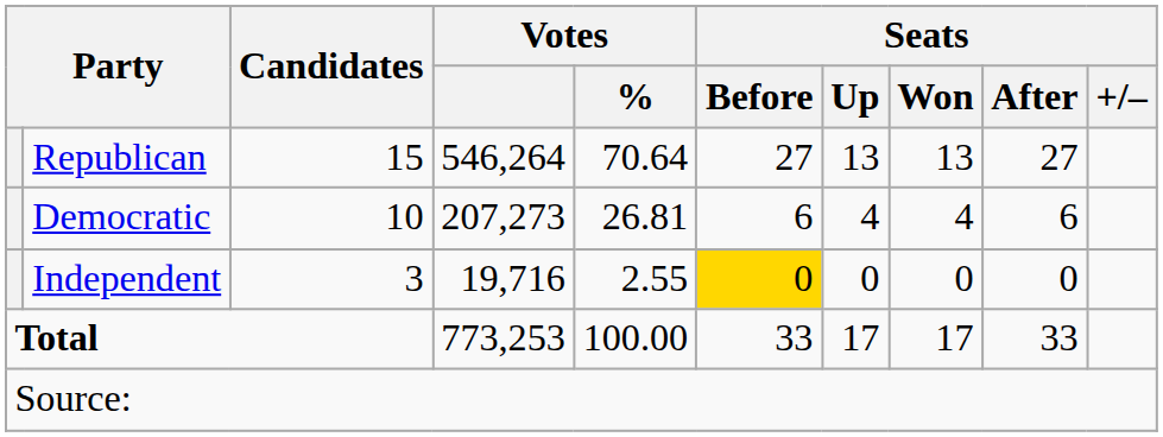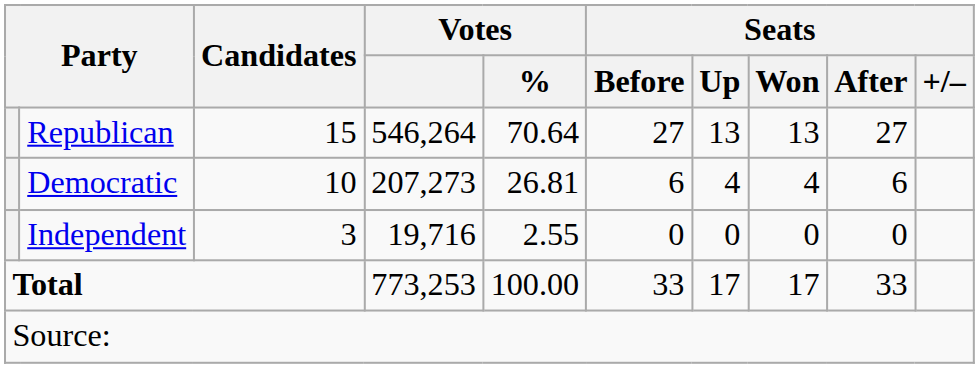Independent | Seats / Before: gold background -> no background
